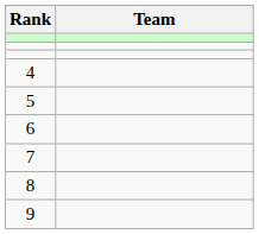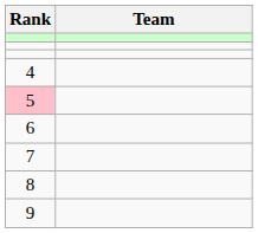row 6 | Rank: no background -> pink background
